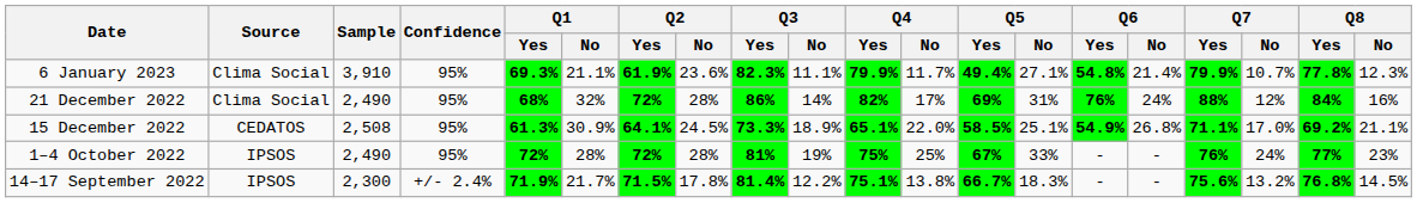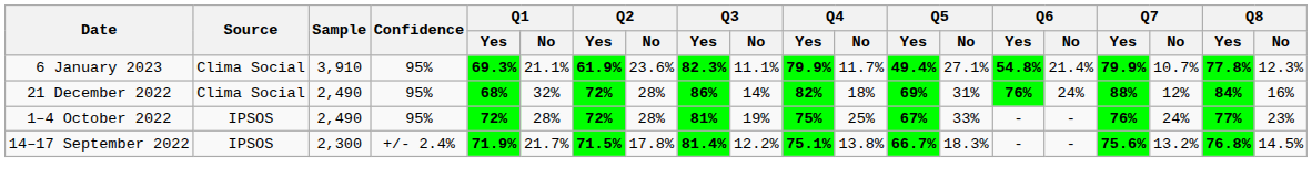21 December 2022 | Q4 / No: 17% -> 18%
- row: 15 December 2022 | CEDATOS | 2,508 | 95% | 61.3% | 30.9% | 64.1% | 24.5% | 73.3% | 18.9% | 65.1% | 22.0% | 58.5% | 25.1% | 54.9% | 26.8% | 71.1% | 17.0% | 69.2% | 21.1%
